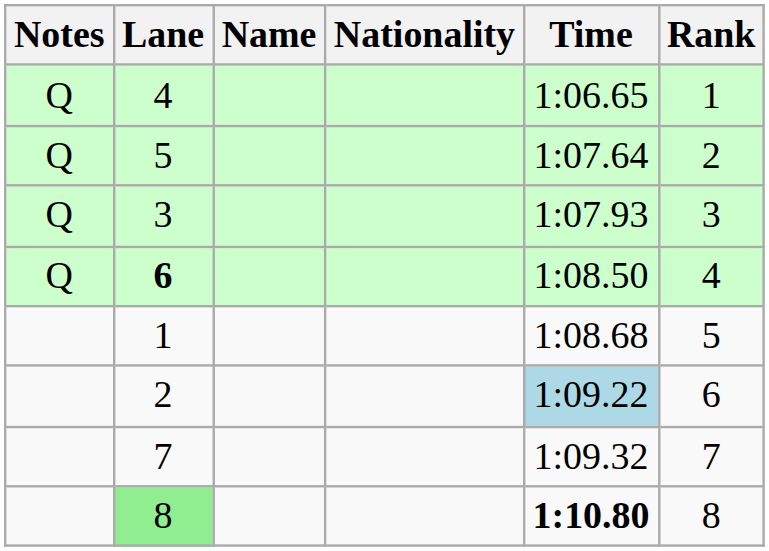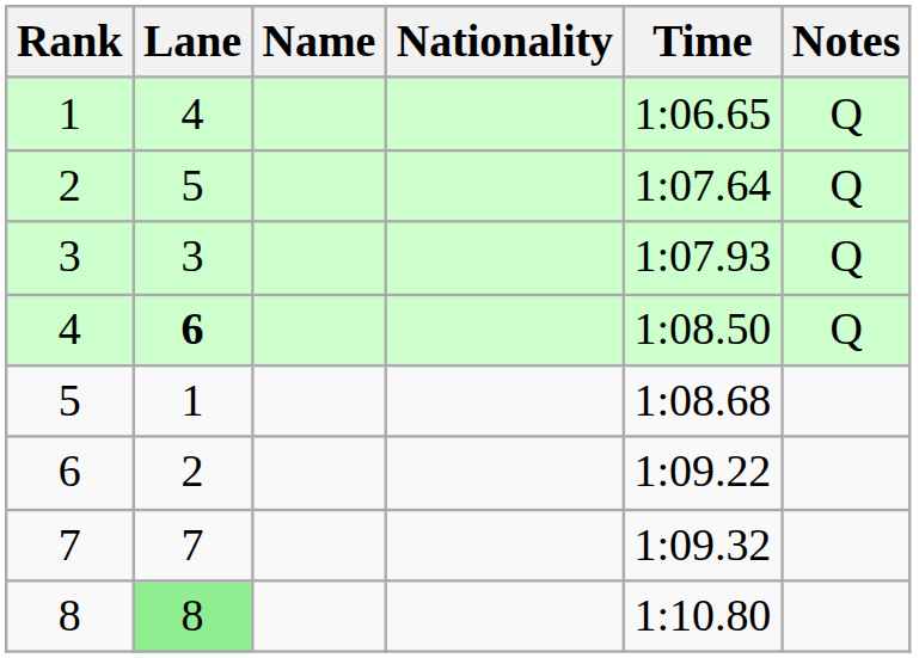columns swapped: Rank <-> Notes
row 7 | Time: lightblue background -> no background
row 9 | Time: bold -> normal
